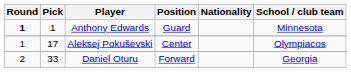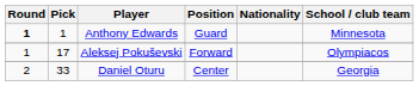Aleksej Pokuševski | Position: Center -> Forward
Daniel Oturu | Position: Forward -> Center
